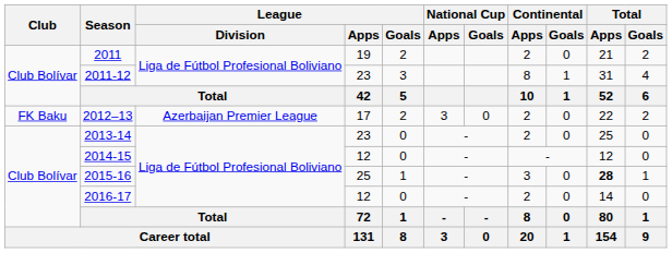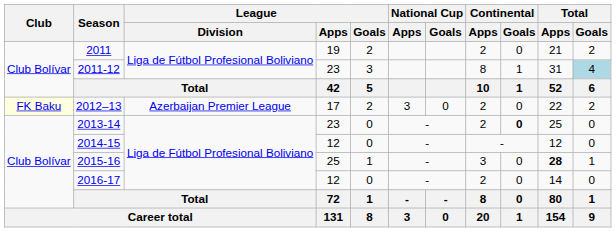2011-12 | Total / Goals: no background -> lightblue background
2012–13 | Club: no background -> lightyellow background
2013-14 | Continental / Goals: normal -> bold
